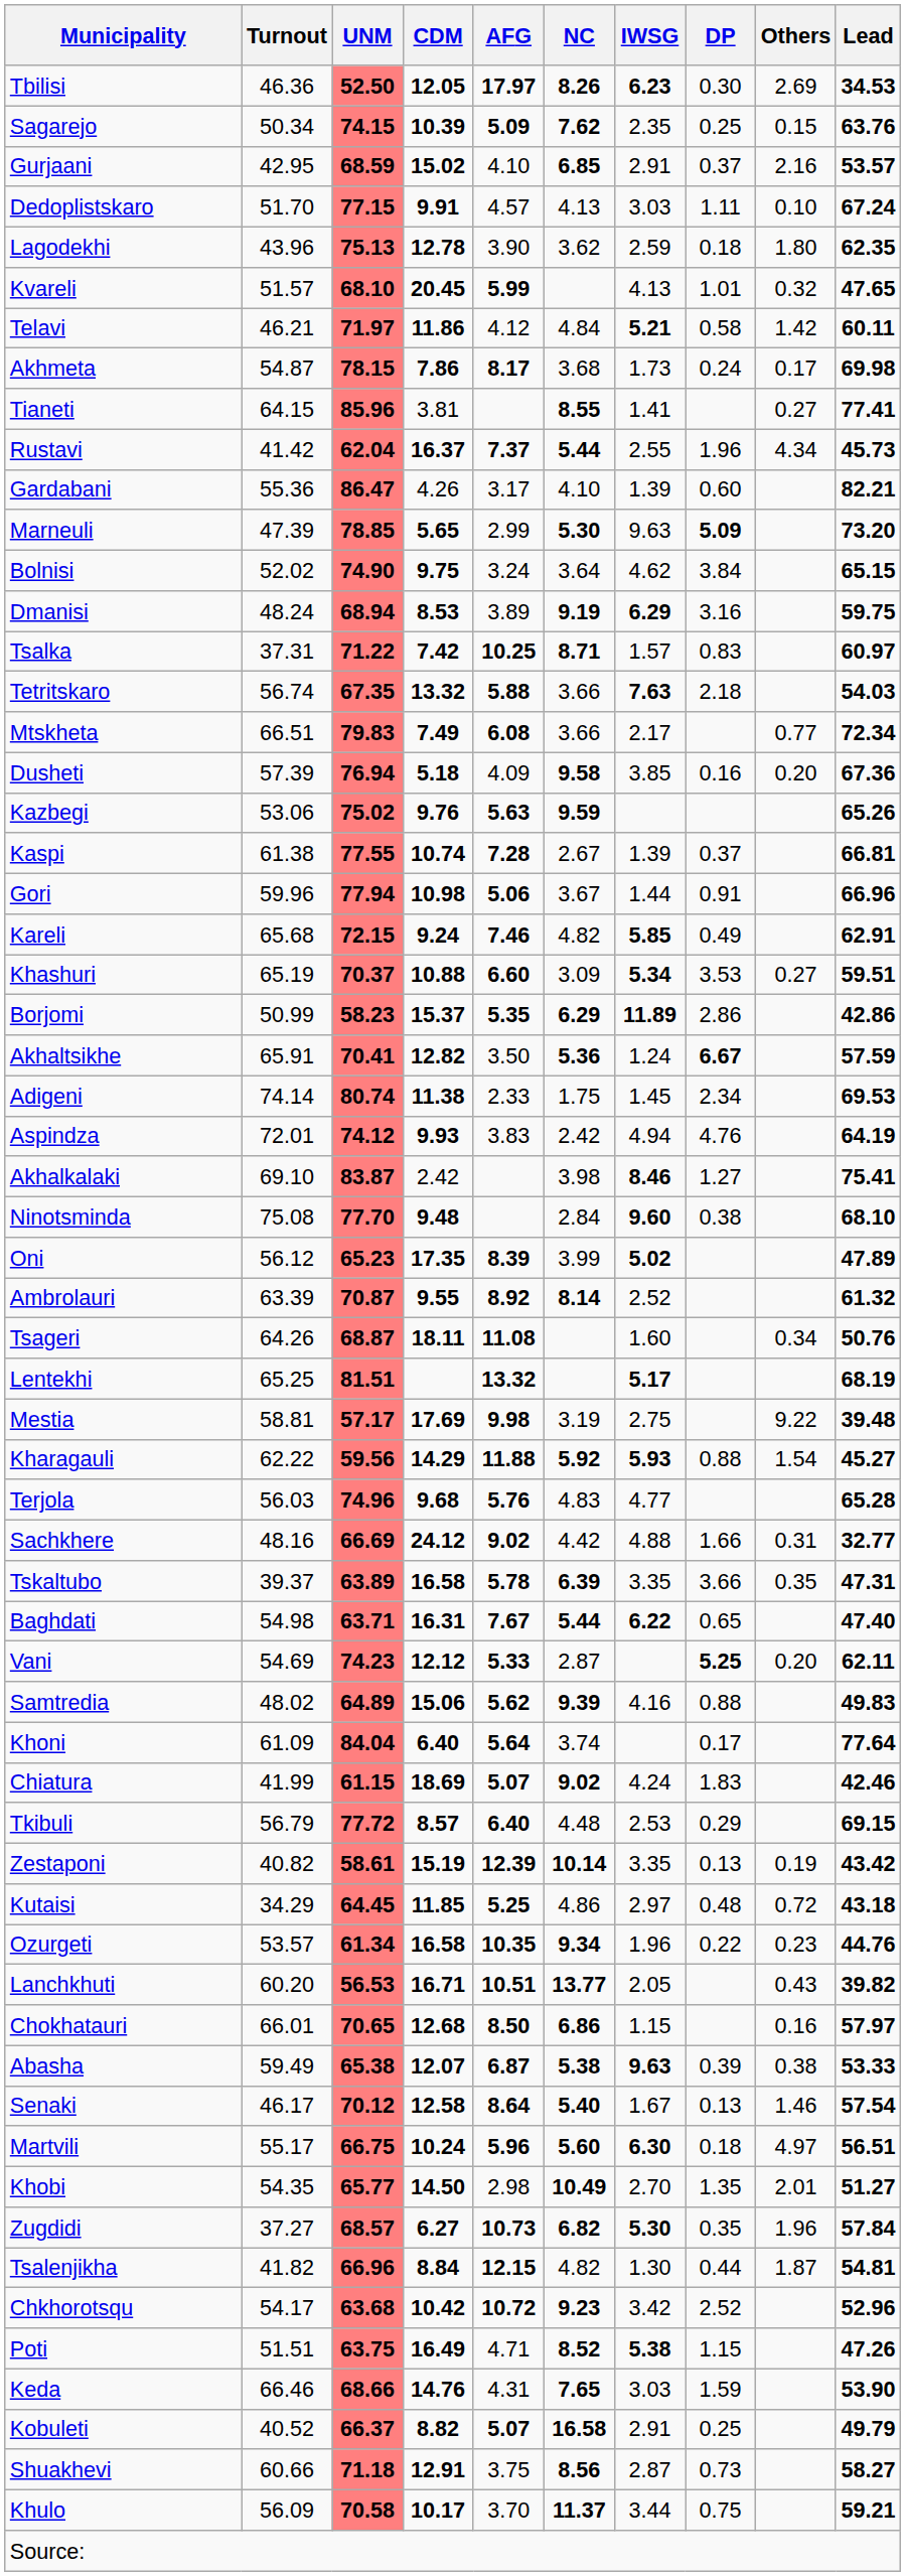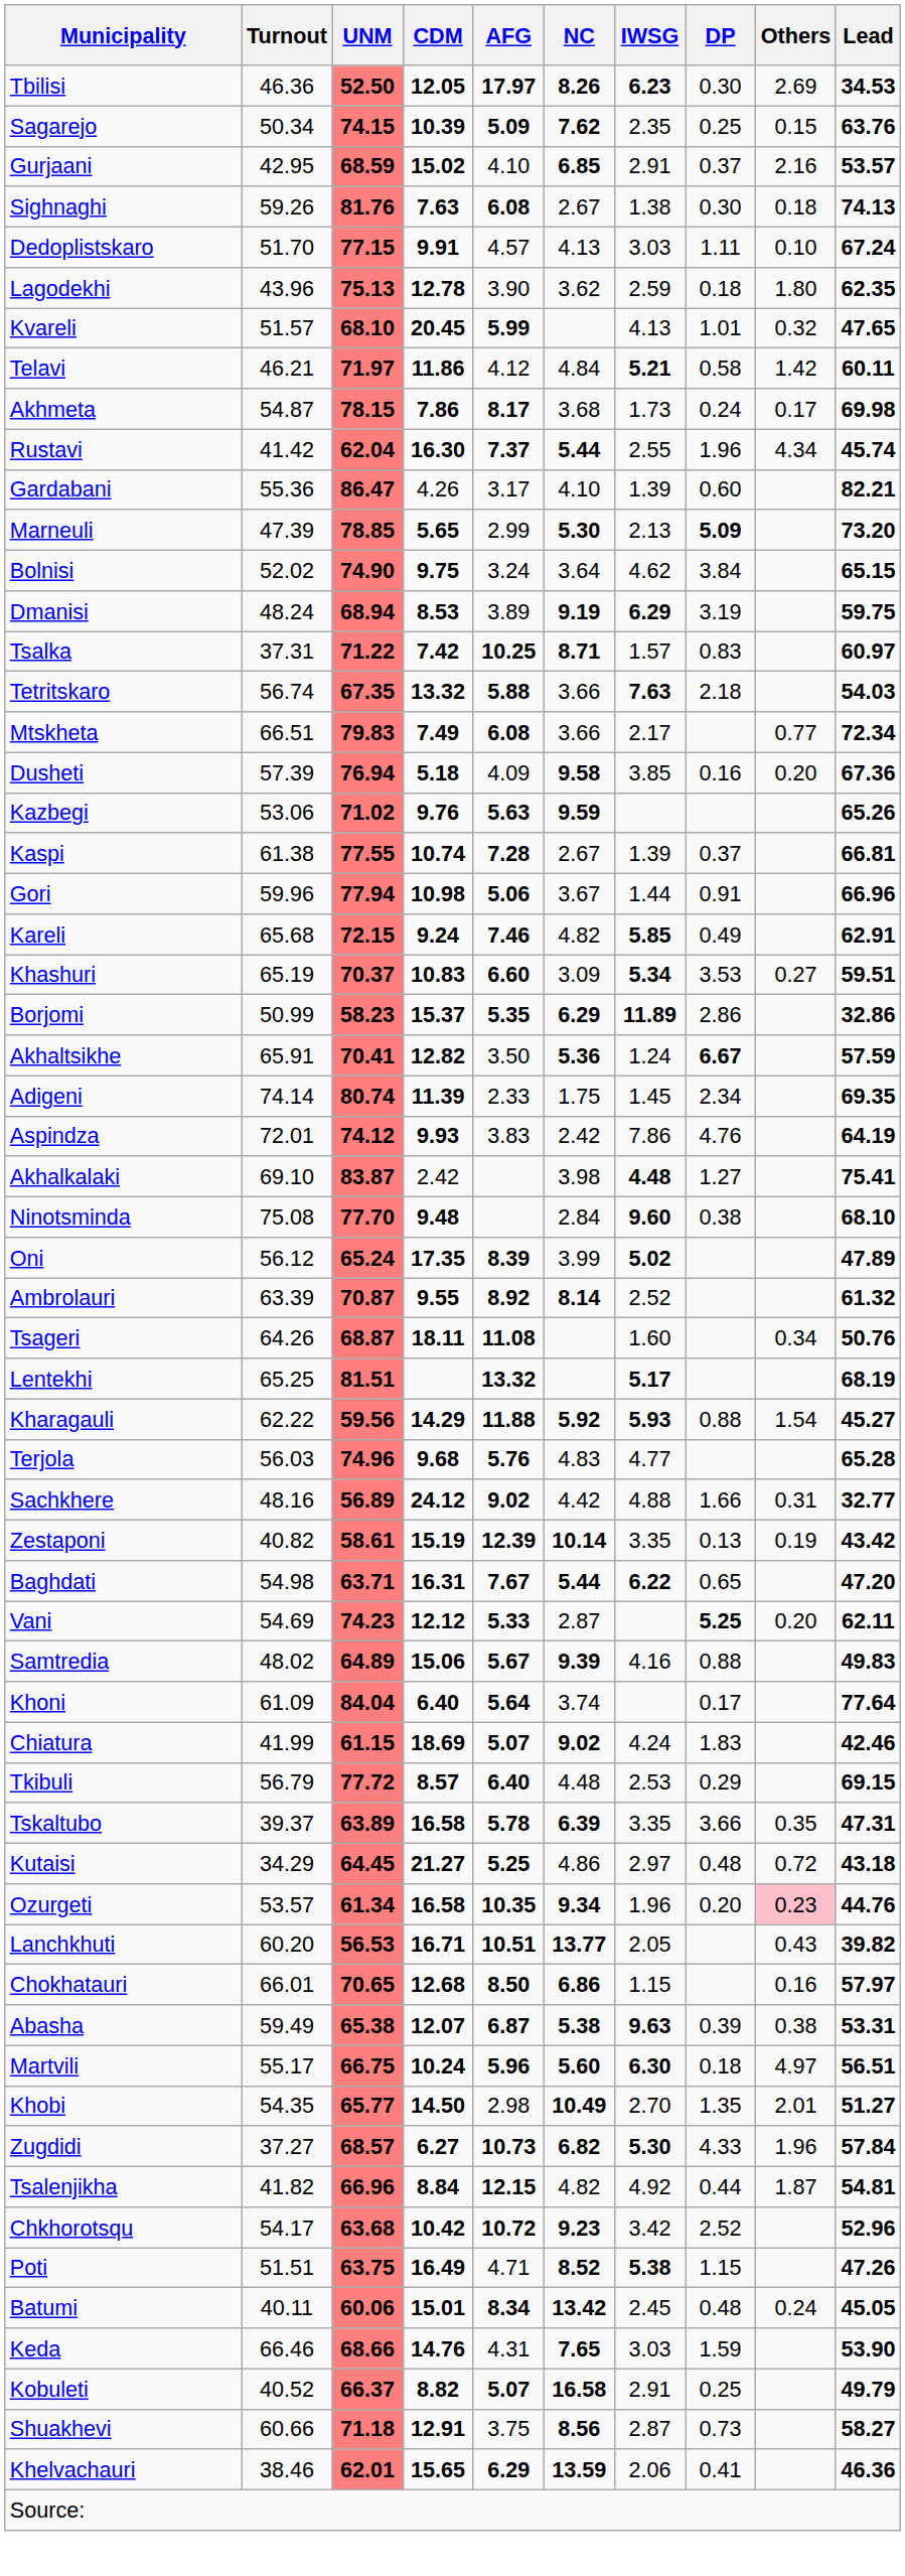+ row: Sighnaghi | 59.26 | 81.76 | 7.63 | 6.08 | 2.67 | 1.38 | 0.30 | 0.18 | 74.13
- row: Tianeti | 64.15 | 85.96 | 3.81 | 8.55 | 1.41 | 0.27 | 77.41
Rustavi | CDM: 16.37 -> 16.30
Rustavi | Lead: 45.73 -> 45.74
Marneuli | IWSG: 9.63 -> 2.13
Dmanisi | DP: 3.16 -> 3.19
Kazbegi | UNM: 75.02 -> 71.02
Khashuri | CDM: 10.88 -> 10.83
Borjomi | Lead: 42.86 -> 32.86
Adigeni | CDM: 11.38 -> 11.39
Adigeni | Lead: 69.53 -> 69.35
Aspindza | IWSG: 4.94 -> 7.86
Akhalkalaki | IWSG: 8.46 -> 4.48
Oni | UNM: 65.23 -> 65.24
- row: Mestia | 58.81 | 57.17 | 17.69 | 9.98 | 3.19 | 2.75 | 9.22 | 39.48
Sachkhere | UNM: 66.69 -> 56.89
rows swapped: Zestaponi <-> Tskaltubo
Baghdati | Lead: 47.40 -> 47.20
Samtredia | AFG: 5.62 -> 5.67
Kutaisi | CDM: 11.85 -> 21.27
Ozurgeti | DP: 0.22 -> 0.20
Ozurgeti | Others: no background -> pink background
Abasha | Lead: 53.33 -> 53.31
- row: Senaki | 46.17 | 70.12 | 12.58 | 8.64 | 5.40 | 1.67 | 0.13 | 1.46 | 57.54
Zugdidi | DP: 0.35 -> 4.33
Tsalenjikha | IWSG: 1.30 -> 4.92
+ row: Batumi | 40.11 | 60.06 | 15.01 | 8.34 | 13.42 | 2.45 | 0.48 | 0.24 | 45.05
+ row: Khelvachauri | 38.46 | 62.01 | 15.65 | 6.29 | 13.59 | 2.06 | 0.41 | 46.36
- row: Khulo | 56.09 | 70.58 | 10.17 | 3.70 | 11.37 | 3.44 | 0.75 | 59.21
